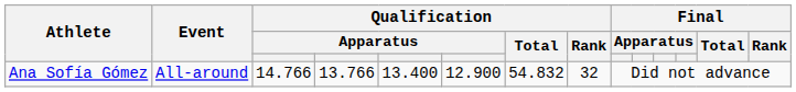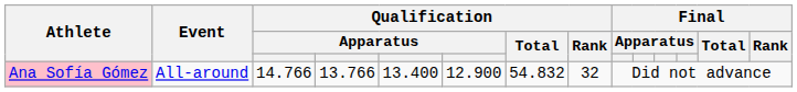row 4 | Athlete: no background -> pink background
